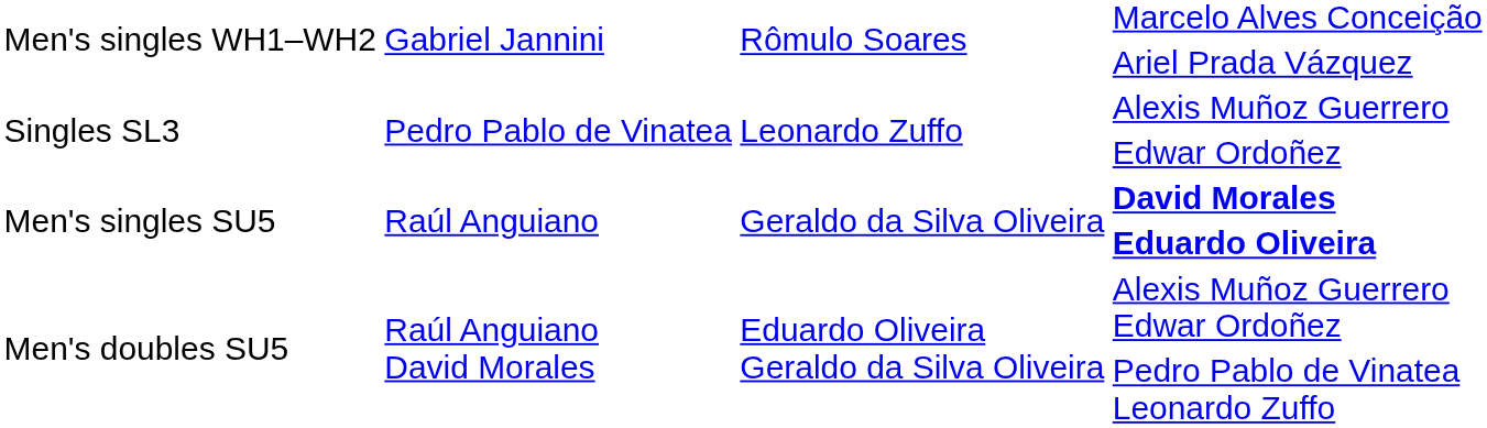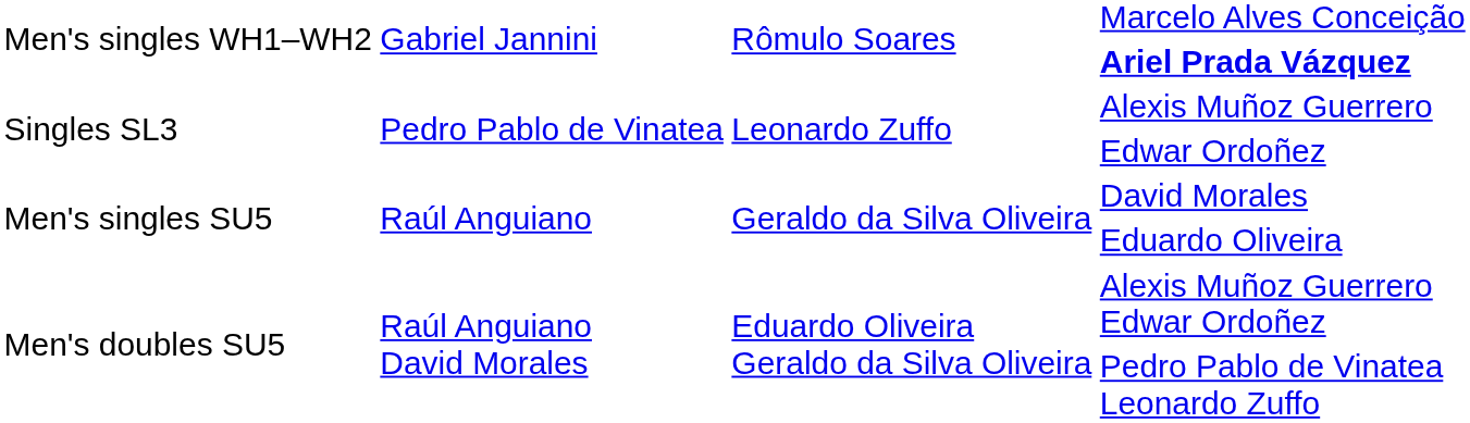Ariel Prada Vázquez | column 4: normal -> bold
David Morales | column 4: bold -> normal
Eduardo Oliveira | column 4: bold -> normal
